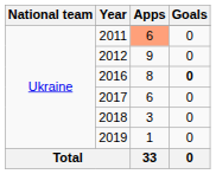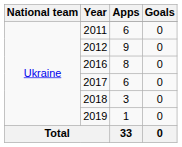2011 | Apps: lightsalmon background -> no background
2016 | Goals: bold -> normal
